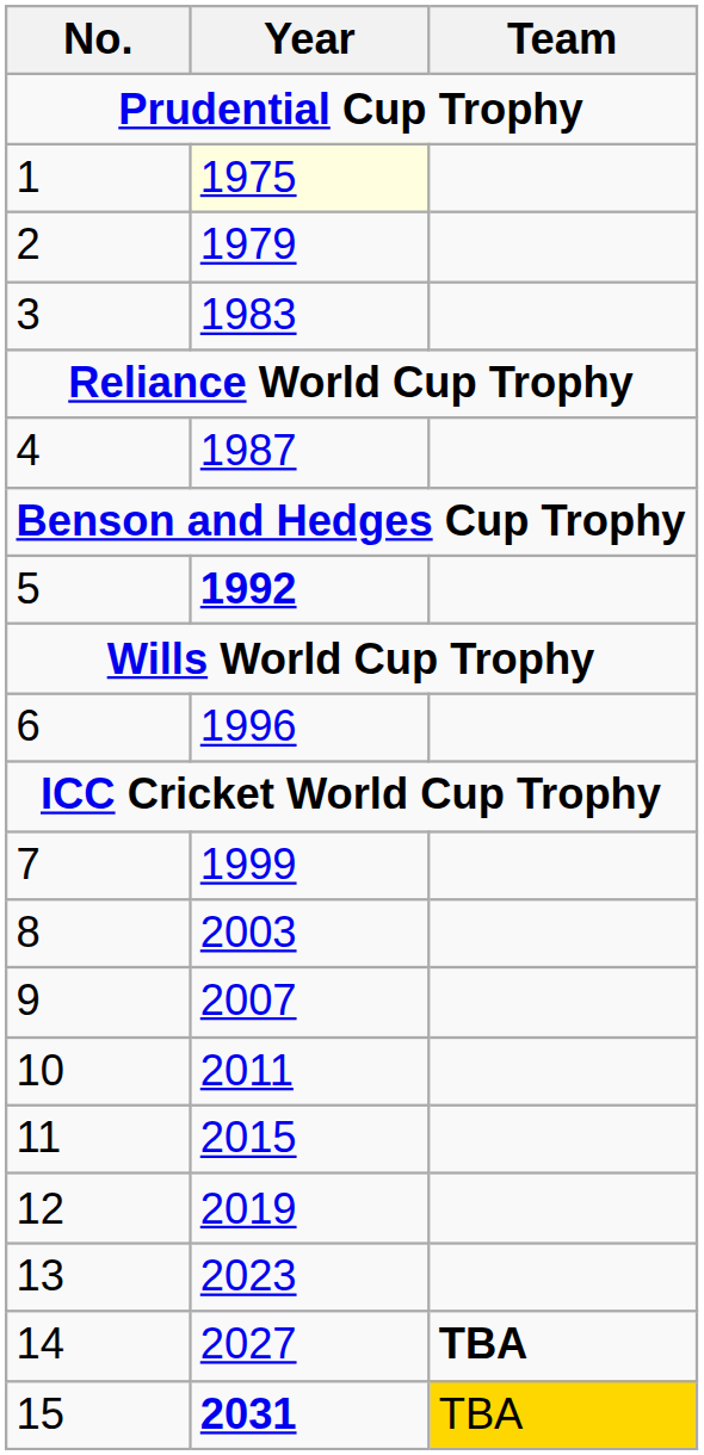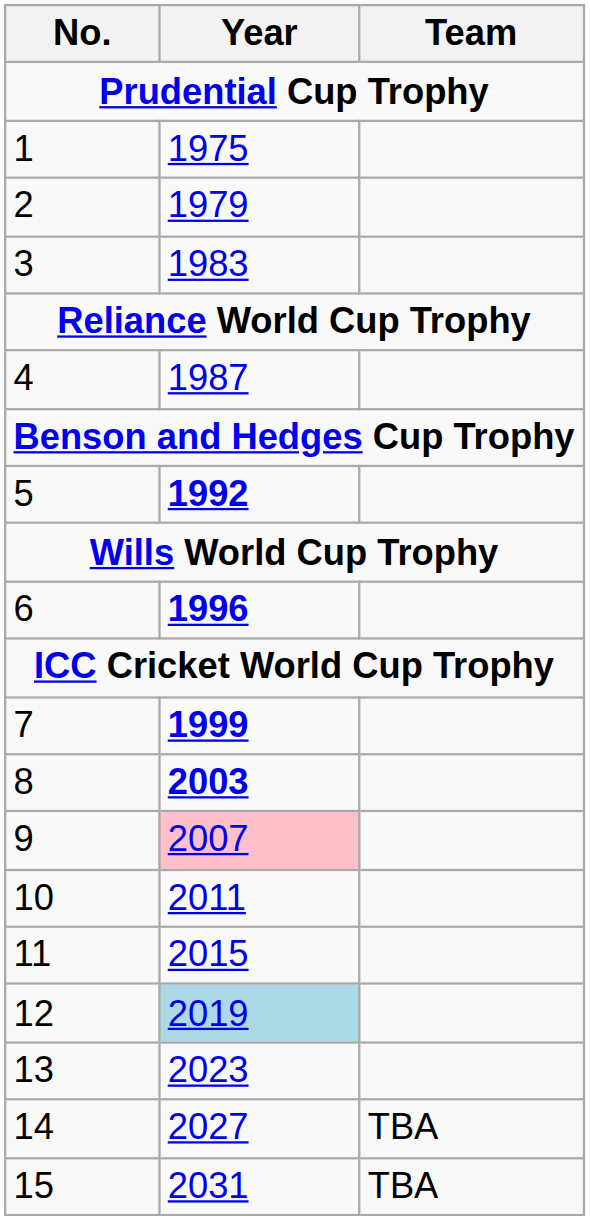1 | Year: lightyellow background -> no background
6 | Year: normal -> bold
7 | Year: normal -> bold
8 | Year: normal -> bold
9 | Year: no background -> pink background
12 | Year: no background -> lightblue background
14 | Team: bold -> normal
15 | Year: bold -> normal
15 | Team: gold background -> no background
